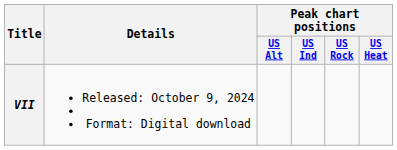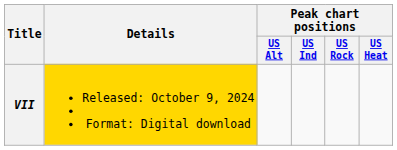VII | Details: no background -> gold background
